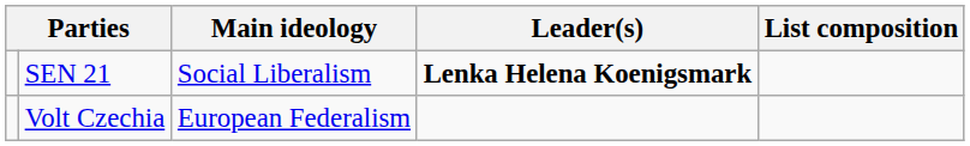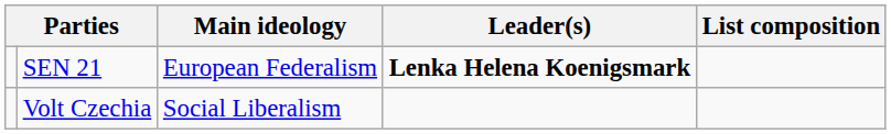SEN 21 | Main ideology: Social Liberalism -> European Federalism
Volt Czechia | Main ideology: European Federalism -> Social Liberalism
